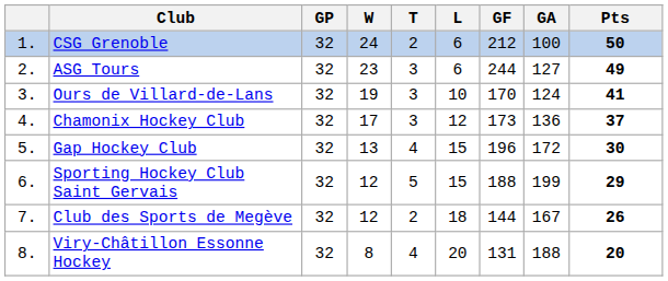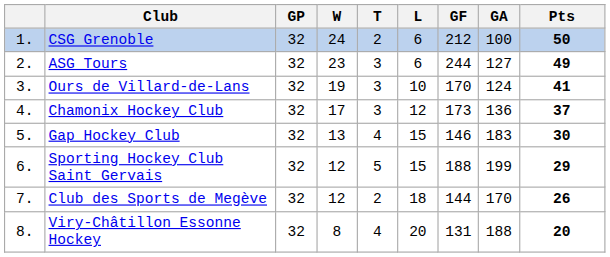Gap Hockey Club | GF: 196 -> 146
Gap Hockey Club | GA: 172 -> 183
Club des Sports de Megève | GA: 167 -> 170
